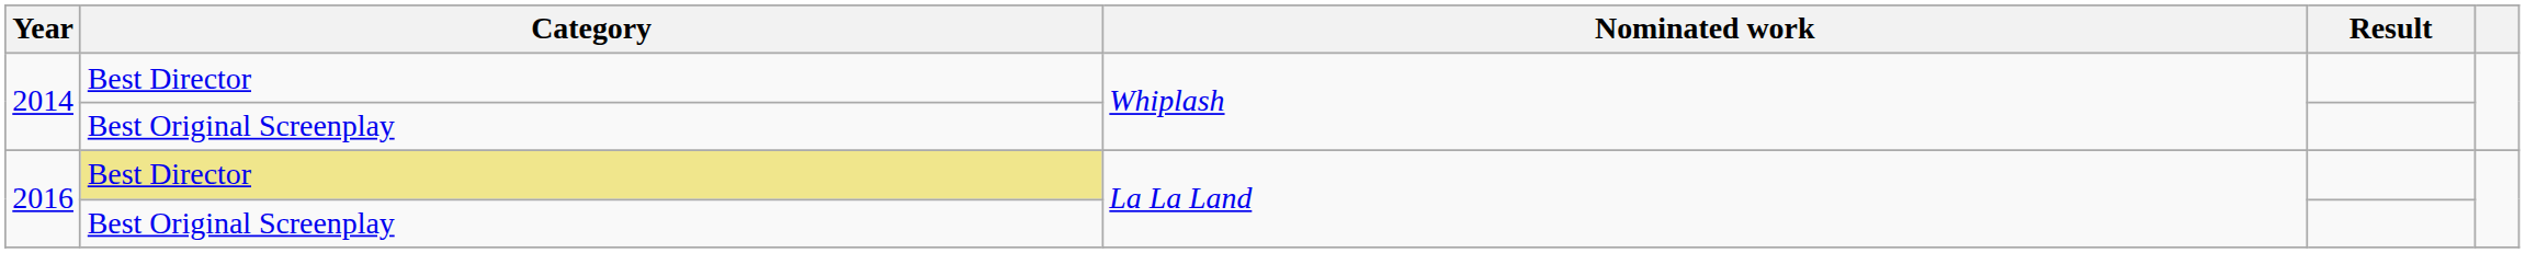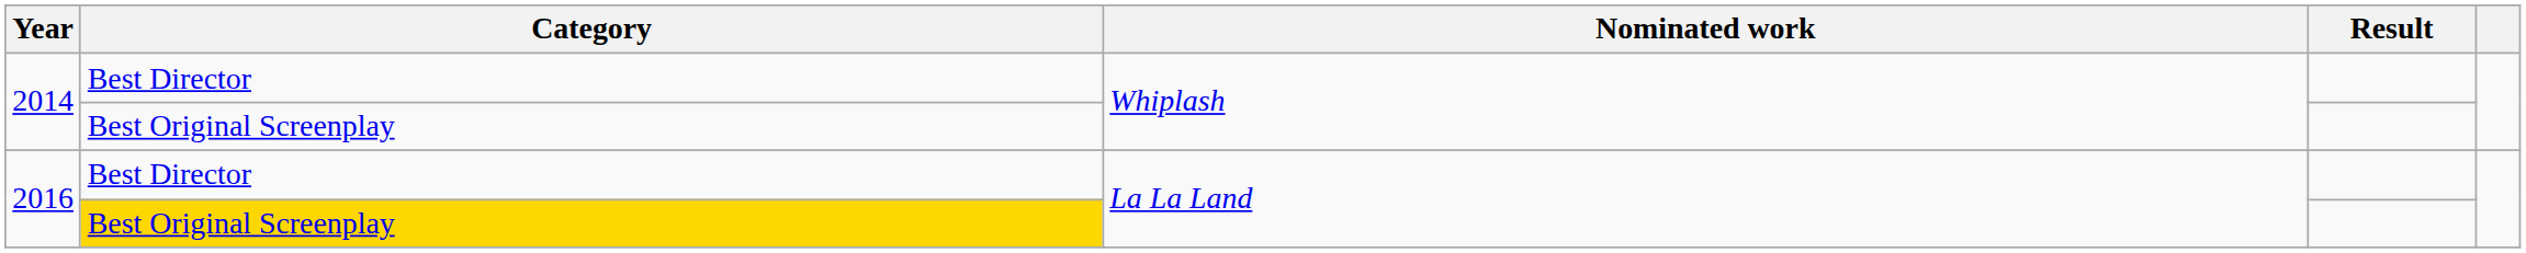2016 / Best Director | Category: khaki background -> no background
2016 / Best Original Screenplay | Category: no background -> gold background
